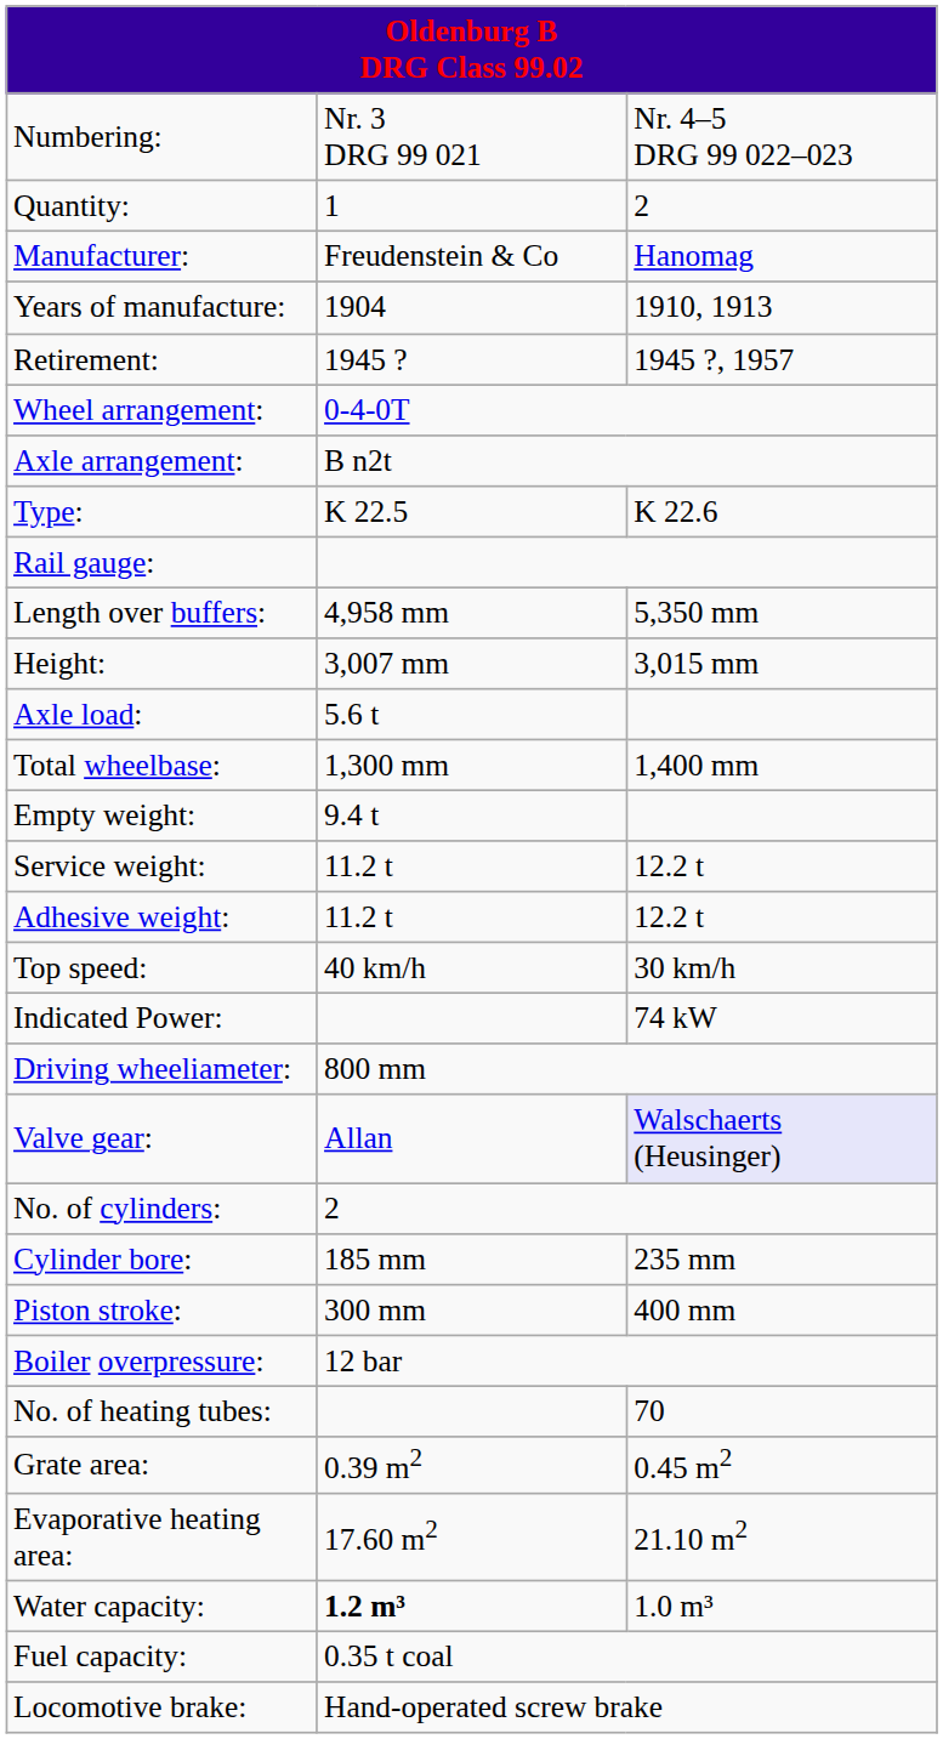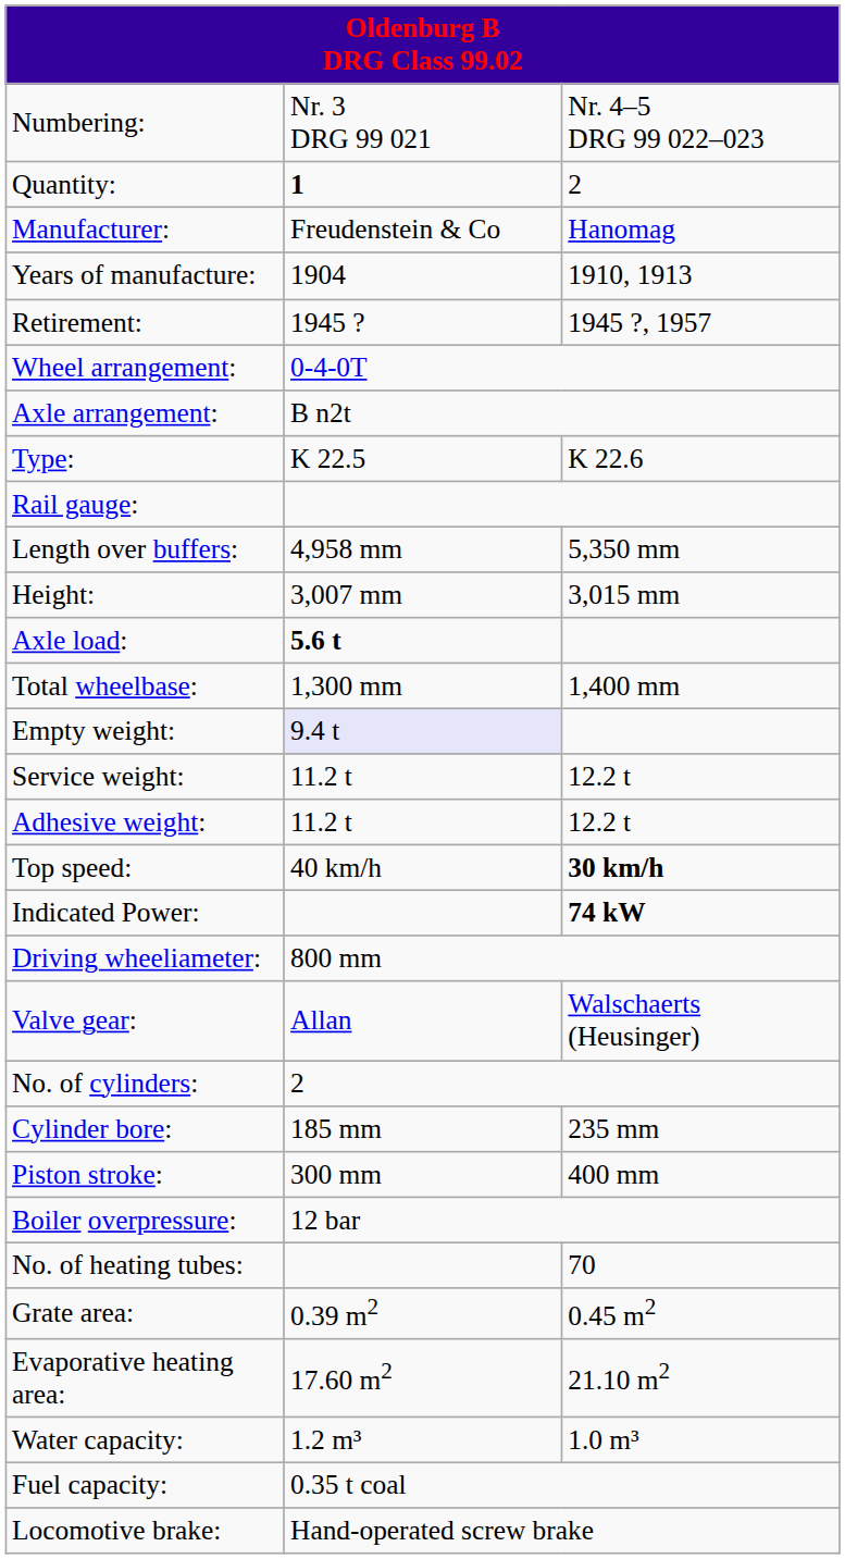Quantity: | column 2: normal -> bold
Axle load: | column 2: normal -> bold
Empty weight: | column 2: no background -> lavender background
Top speed: | column 3: normal -> bold
Indicated Power: | column 3: normal -> bold
Valve gear: | column 3: lavender background -> no background
Water capacity: | column 2: bold -> normal
